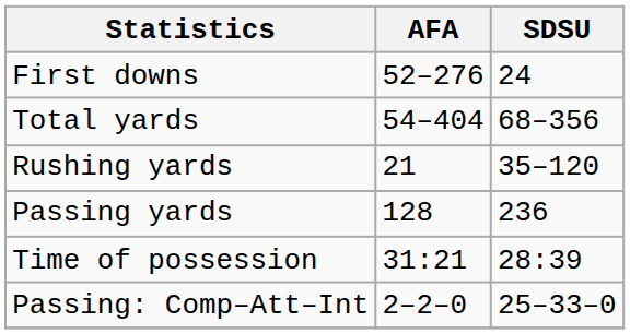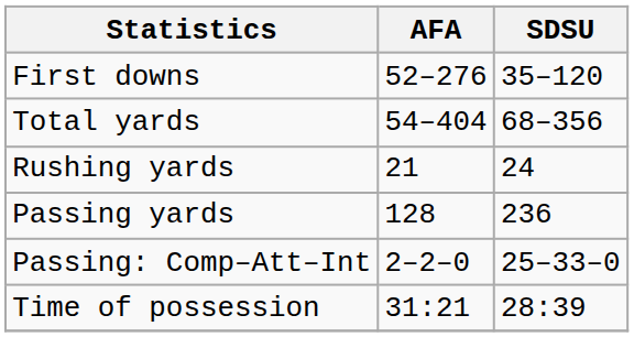First downs | SDSU: 24 -> 35–120
Rushing yards | SDSU: 35–120 -> 24
rows swapped: Passing: Comp–Att–Int <-> Time of possession
